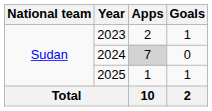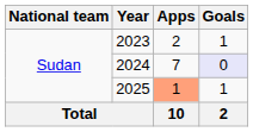2024 | Apps: lightgrey background -> no background
2024 | Goals: no background -> lavender background
2025 | Apps: no background -> lightsalmon background
